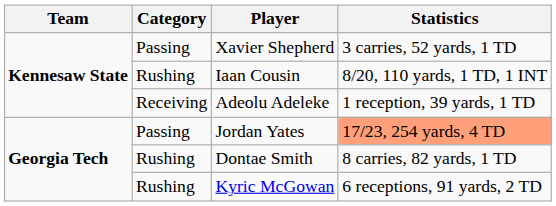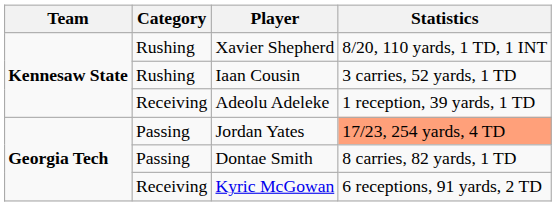Xavier Shepherd | Category: Passing -> Rushing
Xavier Shepherd | Statistics: 3 carries, 52 yards, 1 TD -> 8/20, 110 yards, 1 TD, 1 INT
Iaan Cousin | Statistics: 8/20, 110 yards, 1 TD, 1 INT -> 3 carries, 52 yards, 1 TD
Dontae Smith | Category: Rushing -> Passing
Kyric McGowan | Category: Rushing -> Receiving
